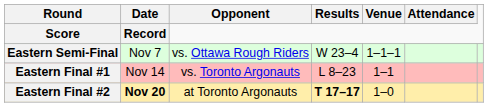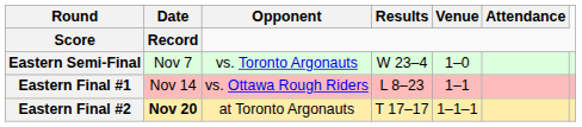Eastern Semi-Final | Opponent: vs. Ottawa Rough Riders -> vs. Toronto Argonauts
Eastern Semi-Final | Venue: 1–1–1 -> 1–0
Eastern Final #1 | Opponent: vs. Toronto Argonauts -> vs. Ottawa Rough Riders
Eastern Final #2 | Results: bold -> normal
Eastern Final #2 | Venue: 1–0 -> 1–1–1
